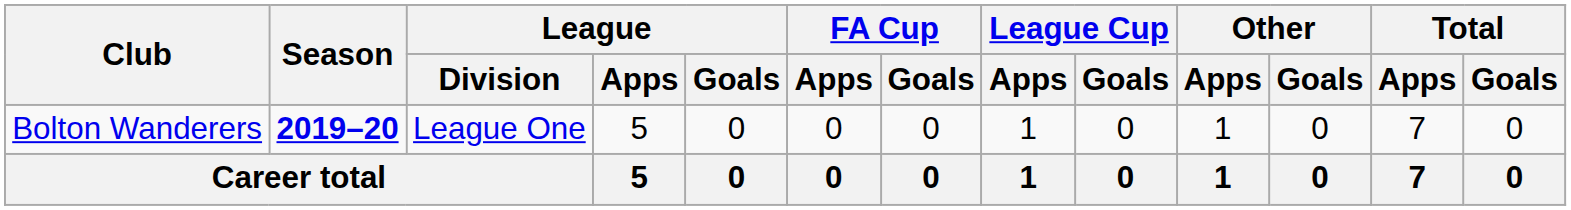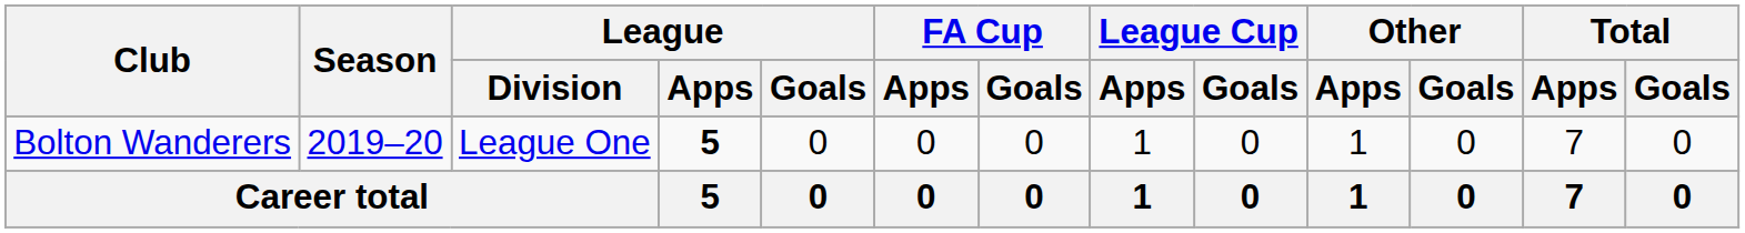Bolton Wanderers | Season: bold -> normal
Bolton Wanderers | League / Apps: normal -> bold
